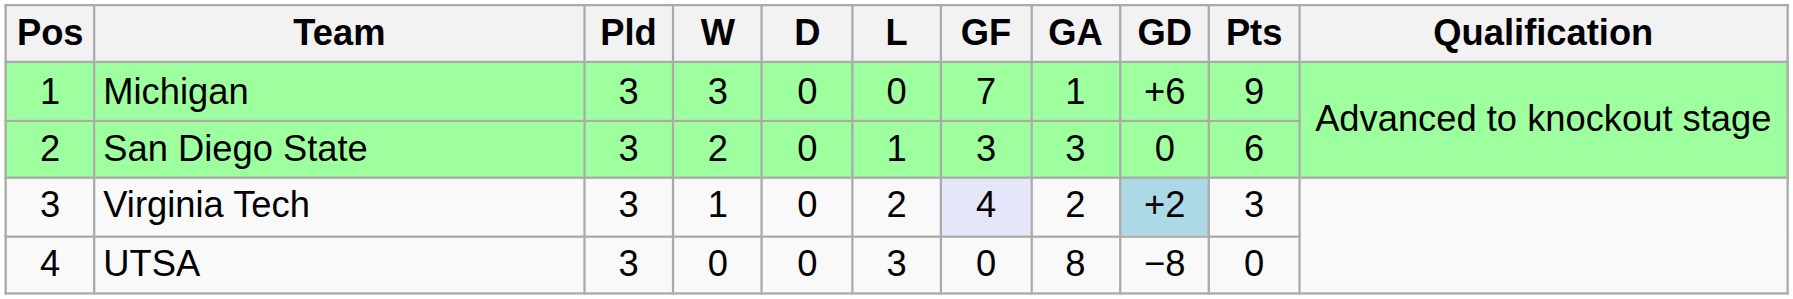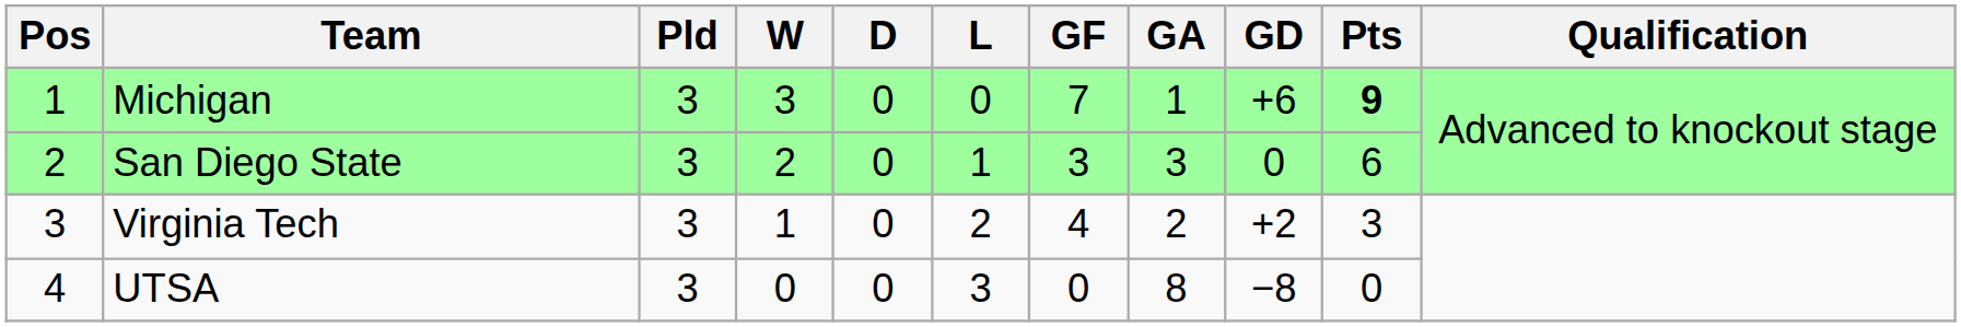Michigan | Pts: normal -> bold
Virginia Tech | GF: lavender background -> no background
Virginia Tech | GD: lightblue background -> no background
